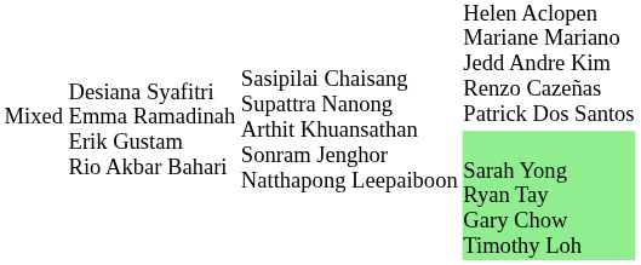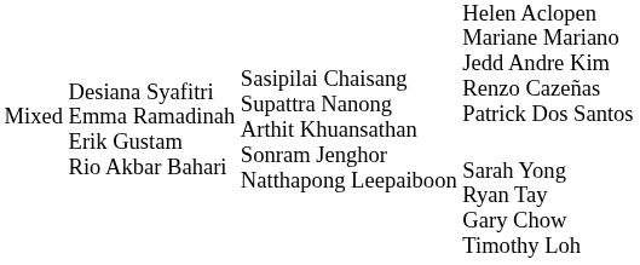row 2 | column 4: lightgreen background -> no background
